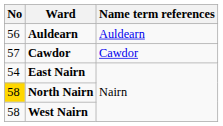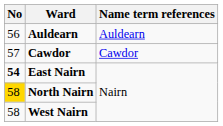East Nairn | No: normal -> bold
